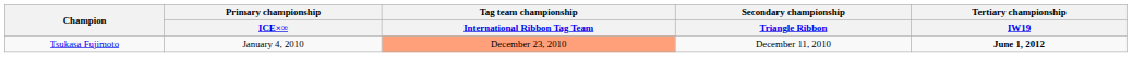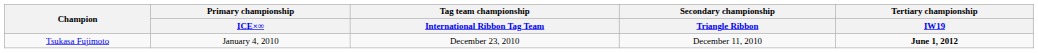Tsukasa Fujimoto | Tag team championship / International Ribbon Tag Team: lightsalmon background -> no background
